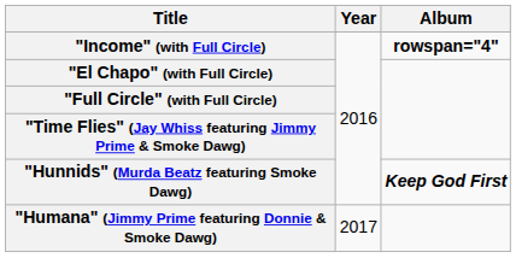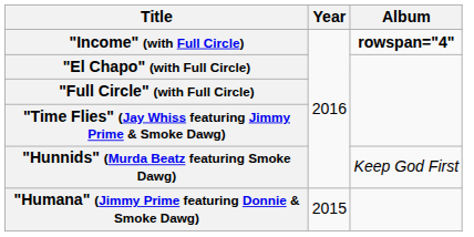"Hunnids" (Murda Beatz featuring Smoke Dawg) | Album: bold -> normal
"Humana" (Jimmy Prime featuring Donnie & Smoke Dawg) | Year: 2017 -> 2015
